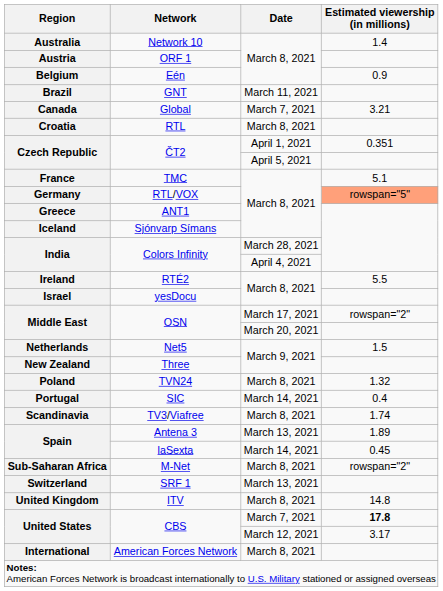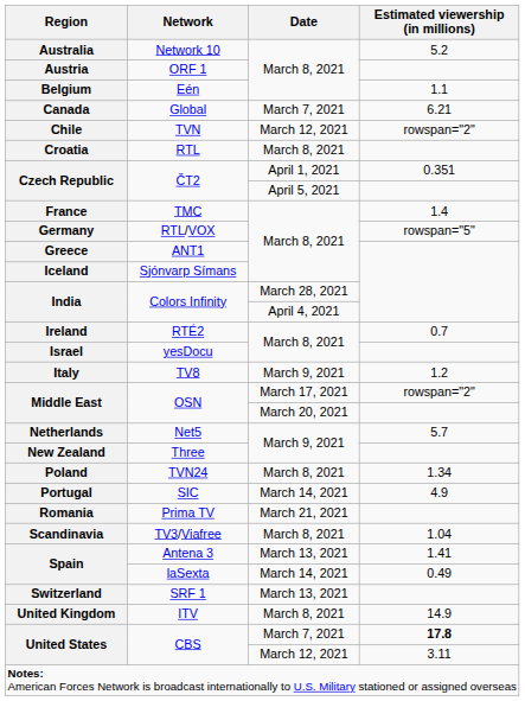Network 10 | Estimated viewership (in millions): 1.4 -> 5.2
Eén | Estimated viewership (in millions): 0.9 -> 1.1
- row: Brazil | GNT | March 11, 2021
Global | Estimated viewership (in millions): 3.21 -> 6.21
+ row: Chile | TVN | March 12, 2021 | rowspan="2"
TMC | Estimated viewership (in millions): 5.1 -> 1.4
RTL/VOX | Estimated viewership (in millions): lightsalmon background -> no background
RTÉ2 | Estimated viewership (in millions): 5.5 -> 0.7
+ row: Italy | TV8 | March 9, 2021 | 1.2
Net5 | Estimated viewership (in millions): 1.5 -> 5.7
TVN24 | Estimated viewership (in millions): 1.32 -> 1.34
SIC | Estimated viewership (in millions): 0.4 -> 4.9
+ row: Romania | Prima TV | March 21, 2021
TV3/Viafree | Estimated viewership (in millions): 1.74 -> 1.04
Antena 3 | Estimated viewership (in millions): 1.89 -> 1.41
laSexta | Estimated viewership (in millions): 0.45 -> 0.49
- row: Sub-Saharan Africa | M-Net | March 8, 2021 | rowspan="2"
ITV | Estimated viewership (in millions): 14.8 -> 14.9
CBS / March 12, 2021 | Estimated viewership (in millions): 3.17 -> 3.11
- row: International | American Forces Network | March 8, 2021
